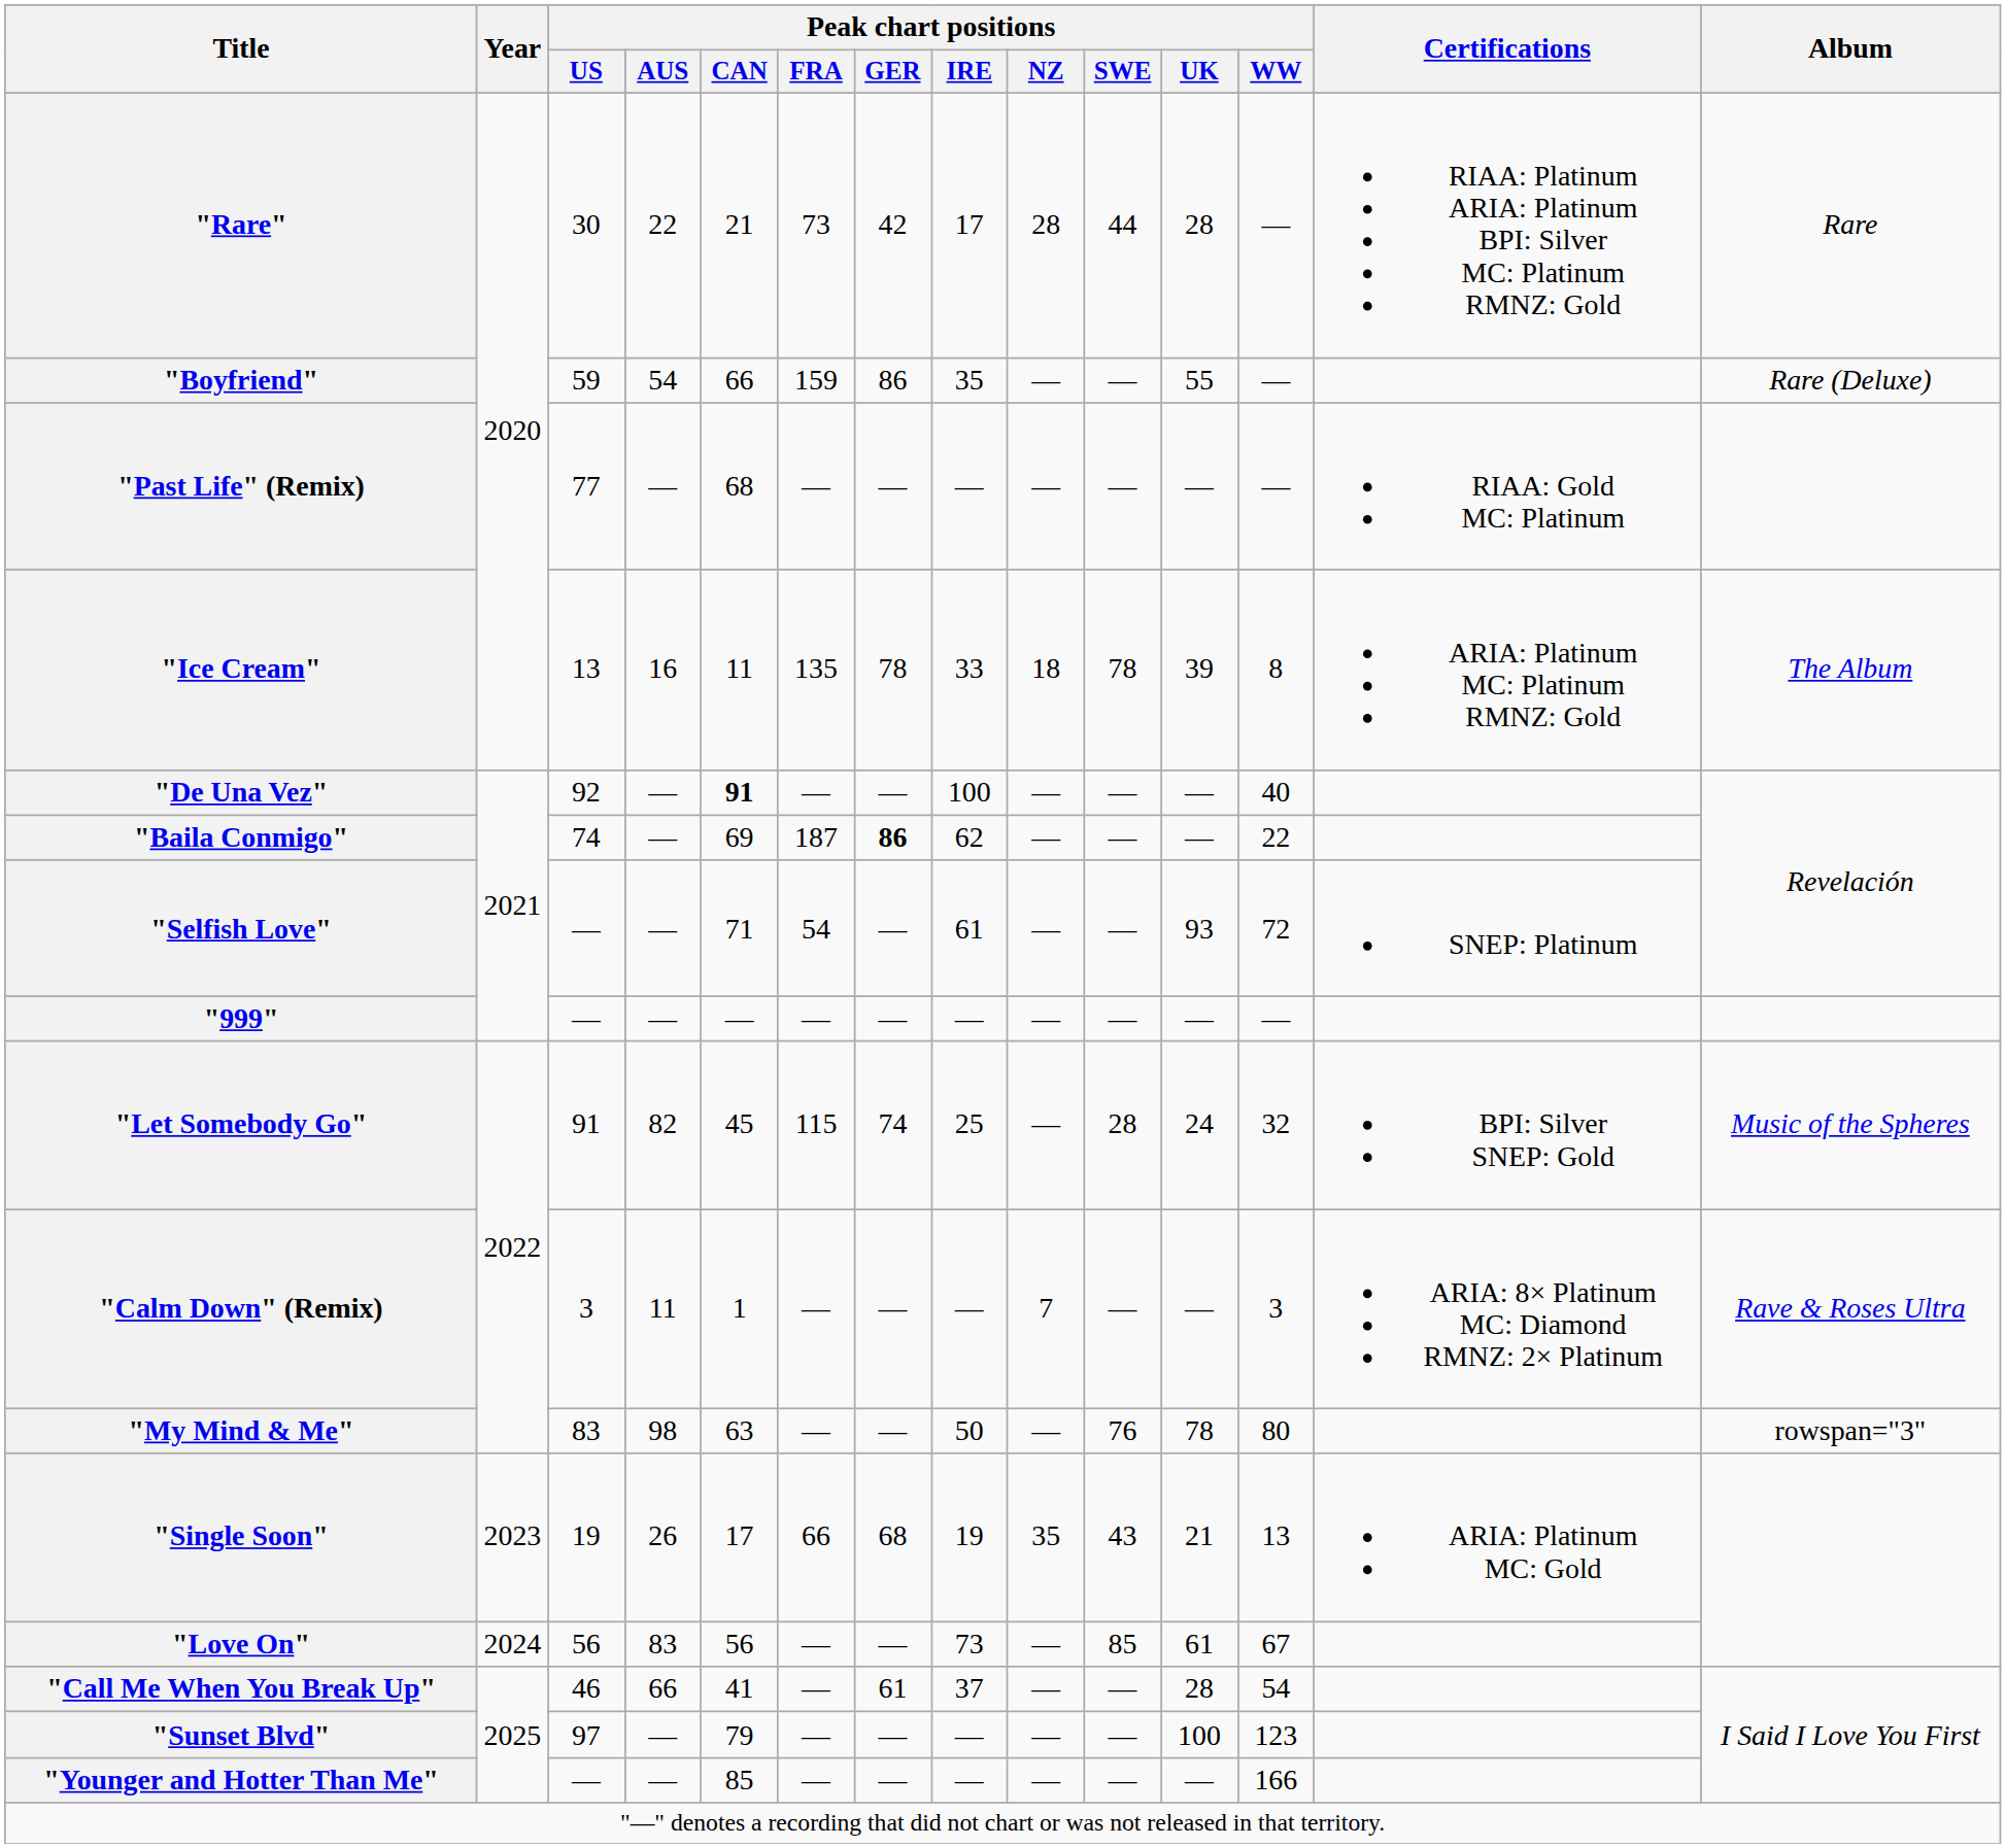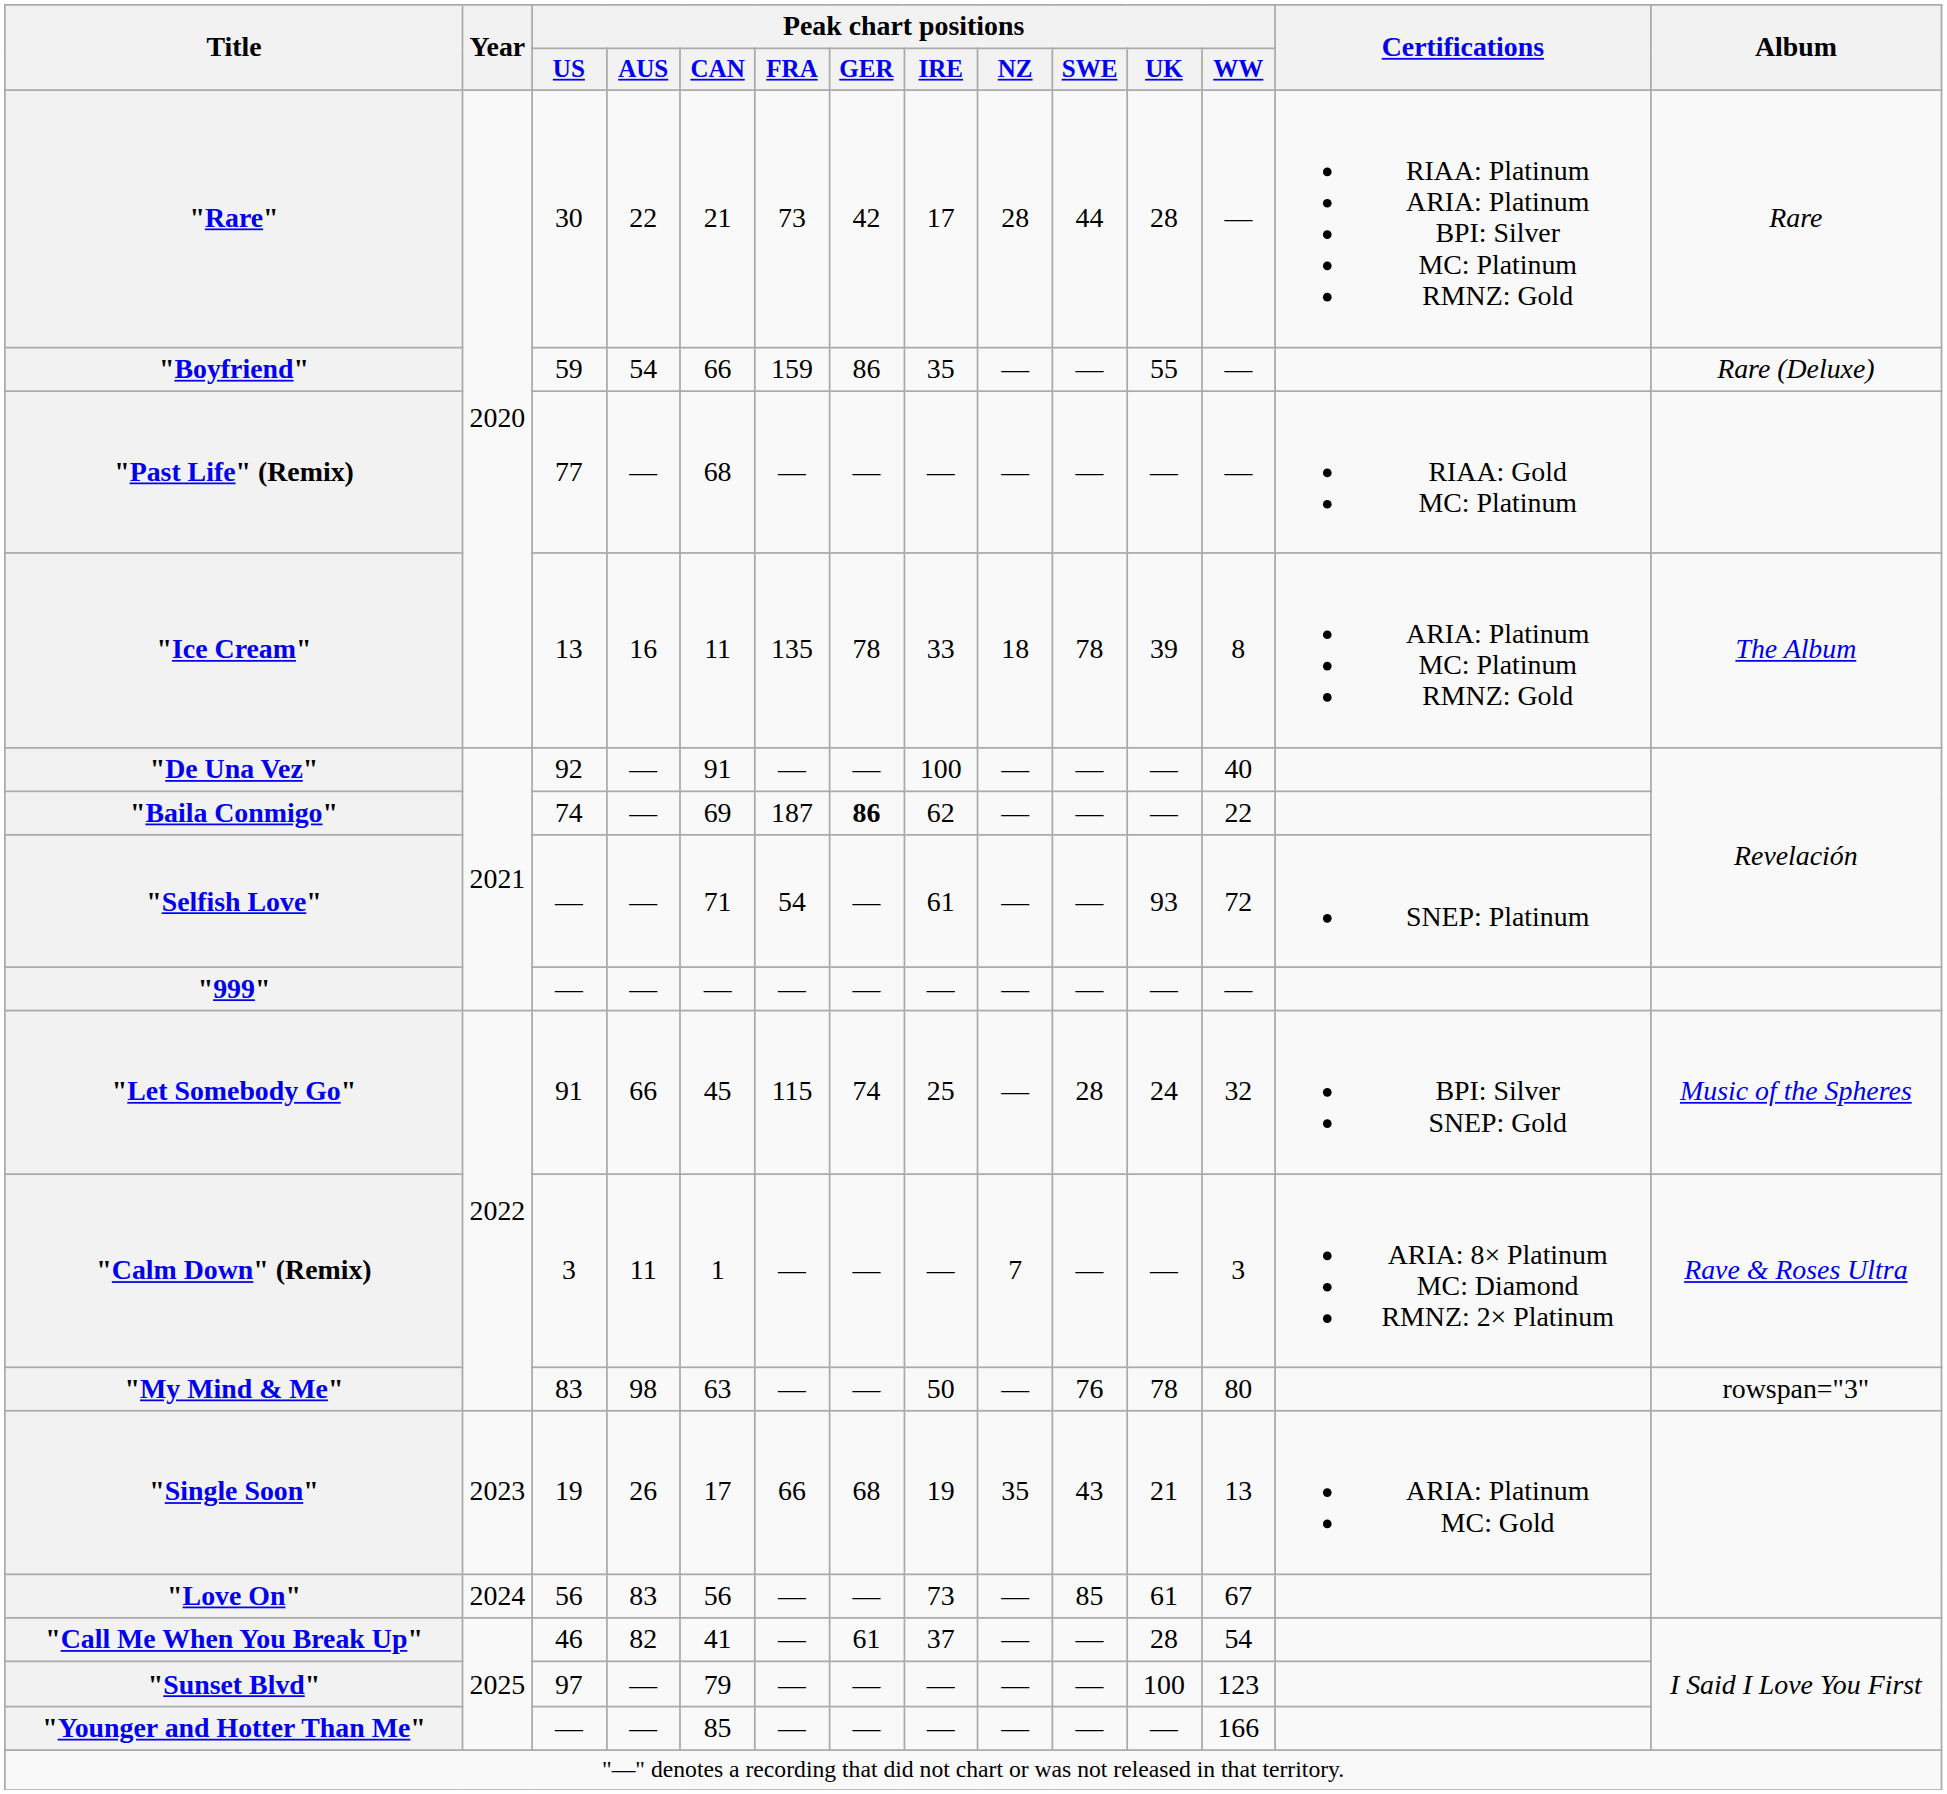"De Una Vez" | Peak chart positions / CAN: bold -> normal
"Let Somebody Go" | Peak chart positions / AUS: 82 -> 66
"Call Me When You Break Up" | Peak chart positions / AUS: 66 -> 82
